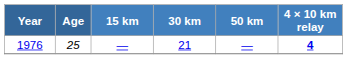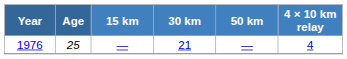1976 | 4 × 10 km relay: bold -> normal
